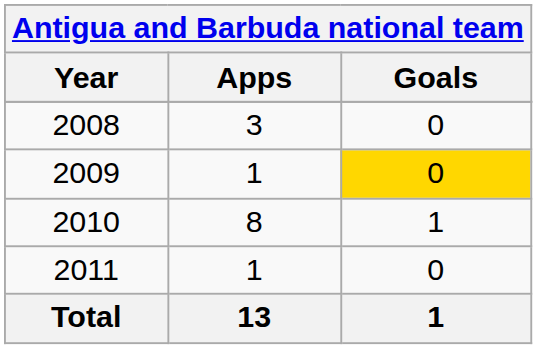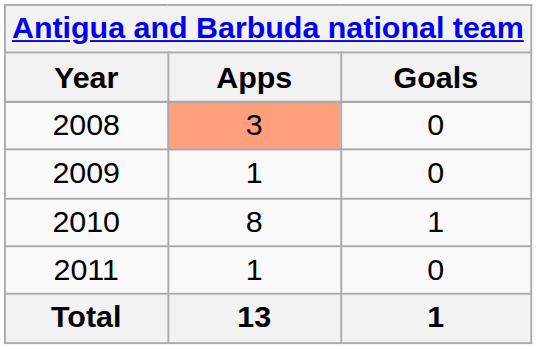2008 | Apps: no background -> lightsalmon background
2009 | Goals: gold background -> no background
